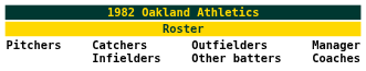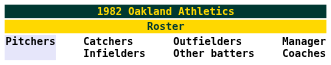Pitchers | column 1: no background -> lavender background
